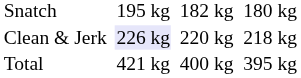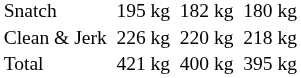Clean & Jerk | column 2: lavender background -> no background
